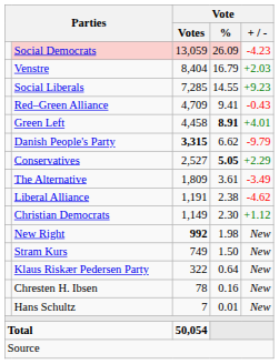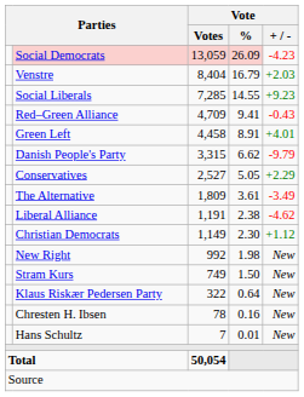Green Left | Vote / %: bold -> normal
Danish People's Party | Vote / Votes: bold -> normal
Conservatives | Vote / %: bold -> normal
New Right | Vote / Votes: bold -> normal
